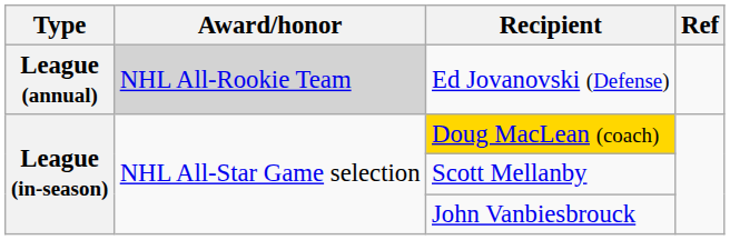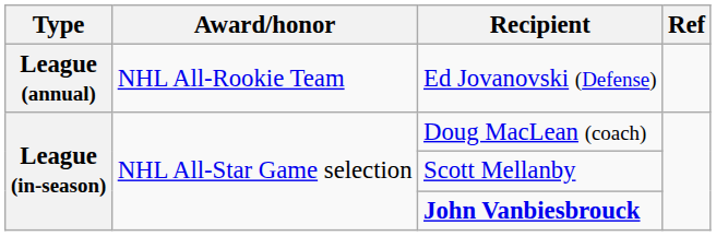row 2 | Award/honor: lightgrey background -> no background
row 3 | Recipient: gold background -> no background
row 5 | Recipient: normal -> bold
